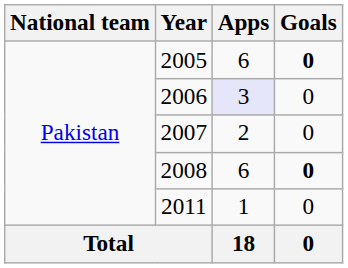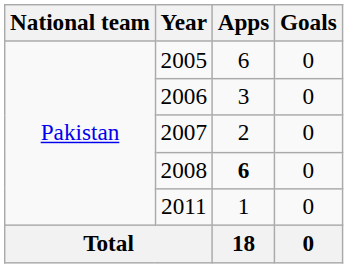2005 | Goals: bold -> normal
2006 | Apps: lavender background -> no background
2008 | Apps: normal -> bold
2008 | Goals: bold -> normal
